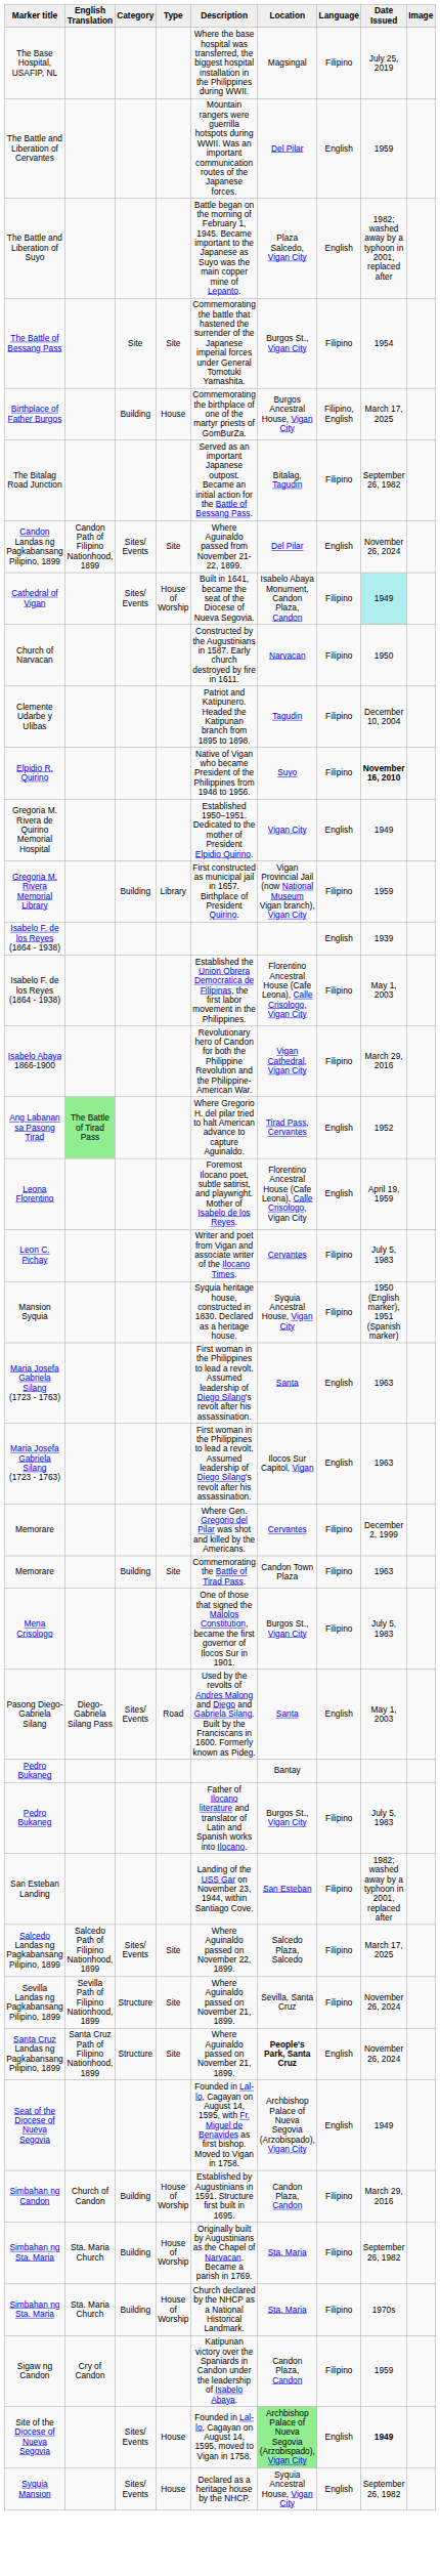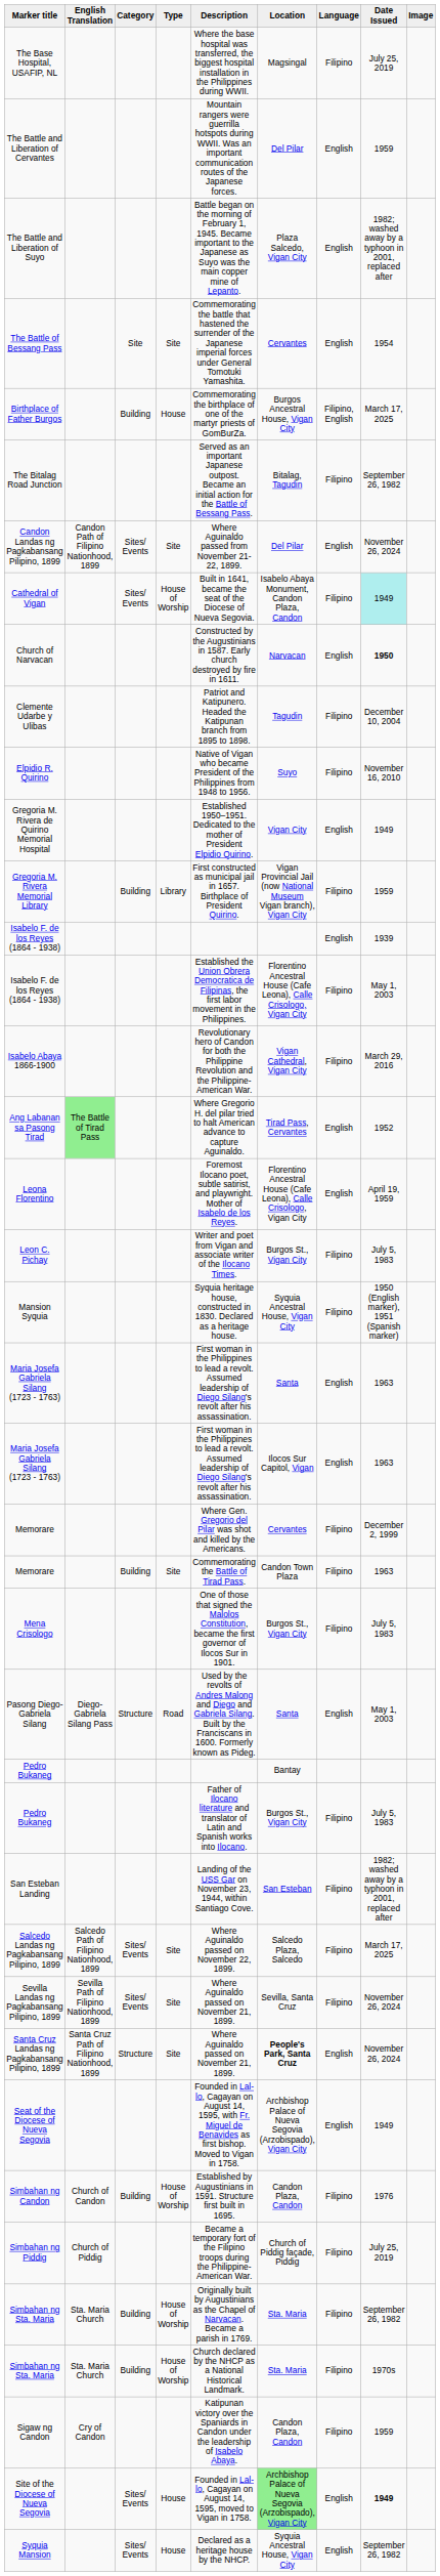The Battle of Bessang Pass | Location: Burgos St., Vigan City -> Cervantes
The Battle of Bessang Pass | Language: Filipino -> English
Church of Narvacan | Language: Filipino -> English
Church of Narvacan | Date Issued: normal -> bold
Elpidio R. Quirino | Date Issued: bold -> normal
Leon C. Pichay | Location: Cervantes -> Burgos St., Vigan City
Pasong Diego-Gabriela Silang | Category: Sites/ Events -> Structure
Sevilla Landas ng Pagkabansang Pilipino, 1899 | Category: Structure -> Sites/ Events
Simbahan ng Candon | Date Issued: March 29, 2016 -> 1976
+ row: Simbahan ng Piddig | Church of Piddig | Became a temporary fort of the Filipino troops during the Philippine-American War. | Church of Piddig façade, Piddig | Filipino | July 25, 2019
